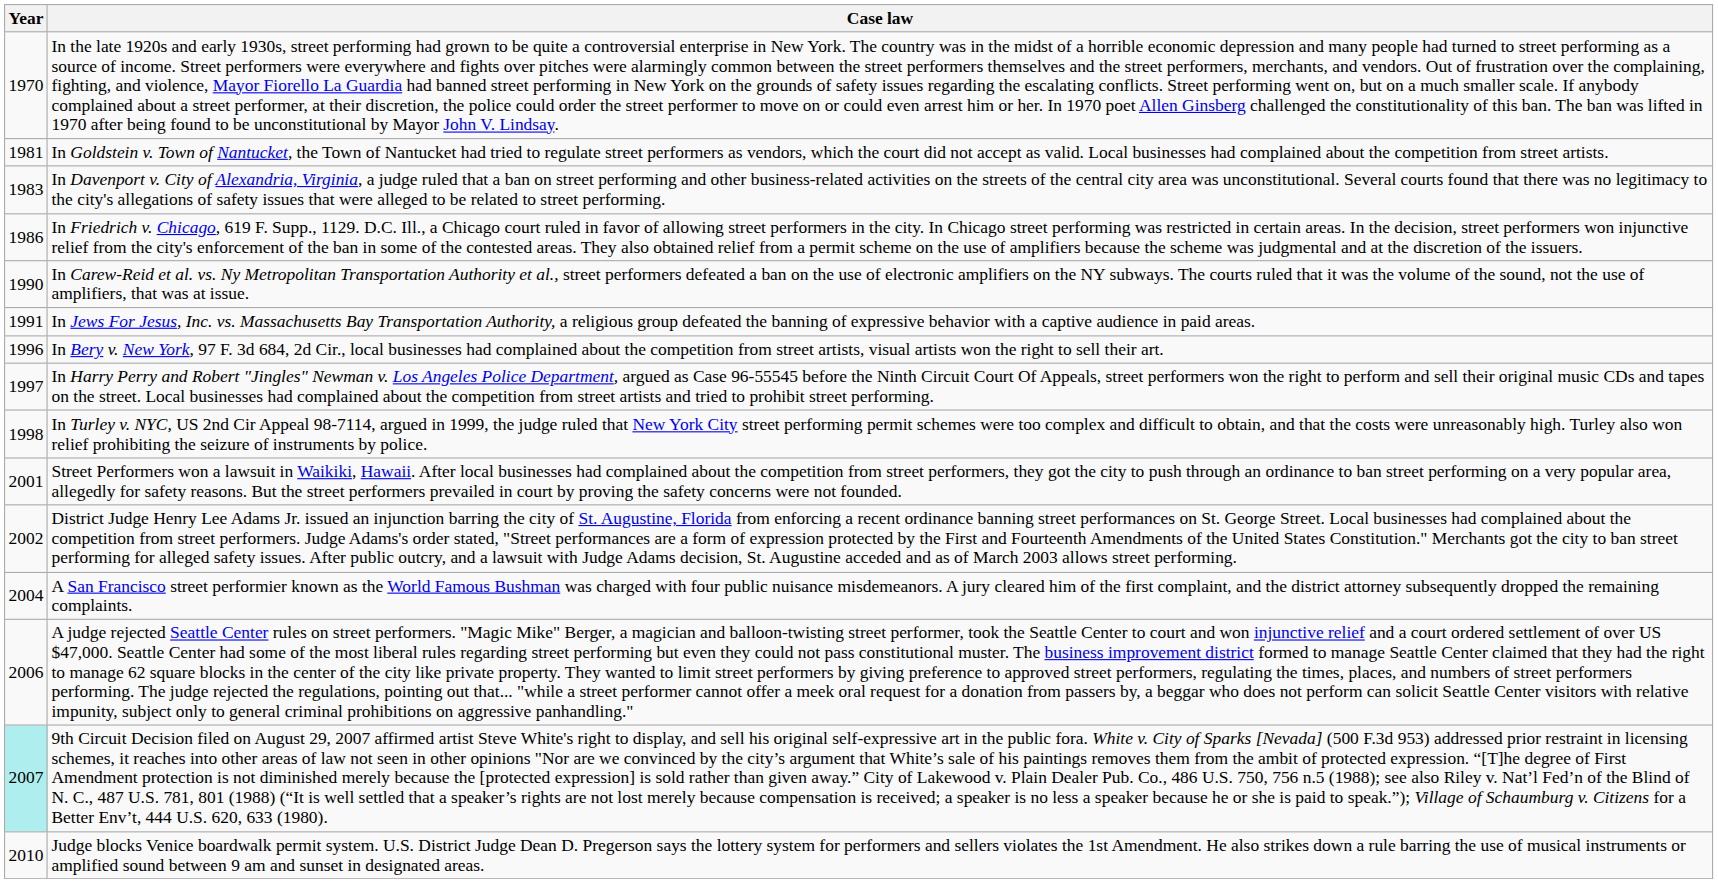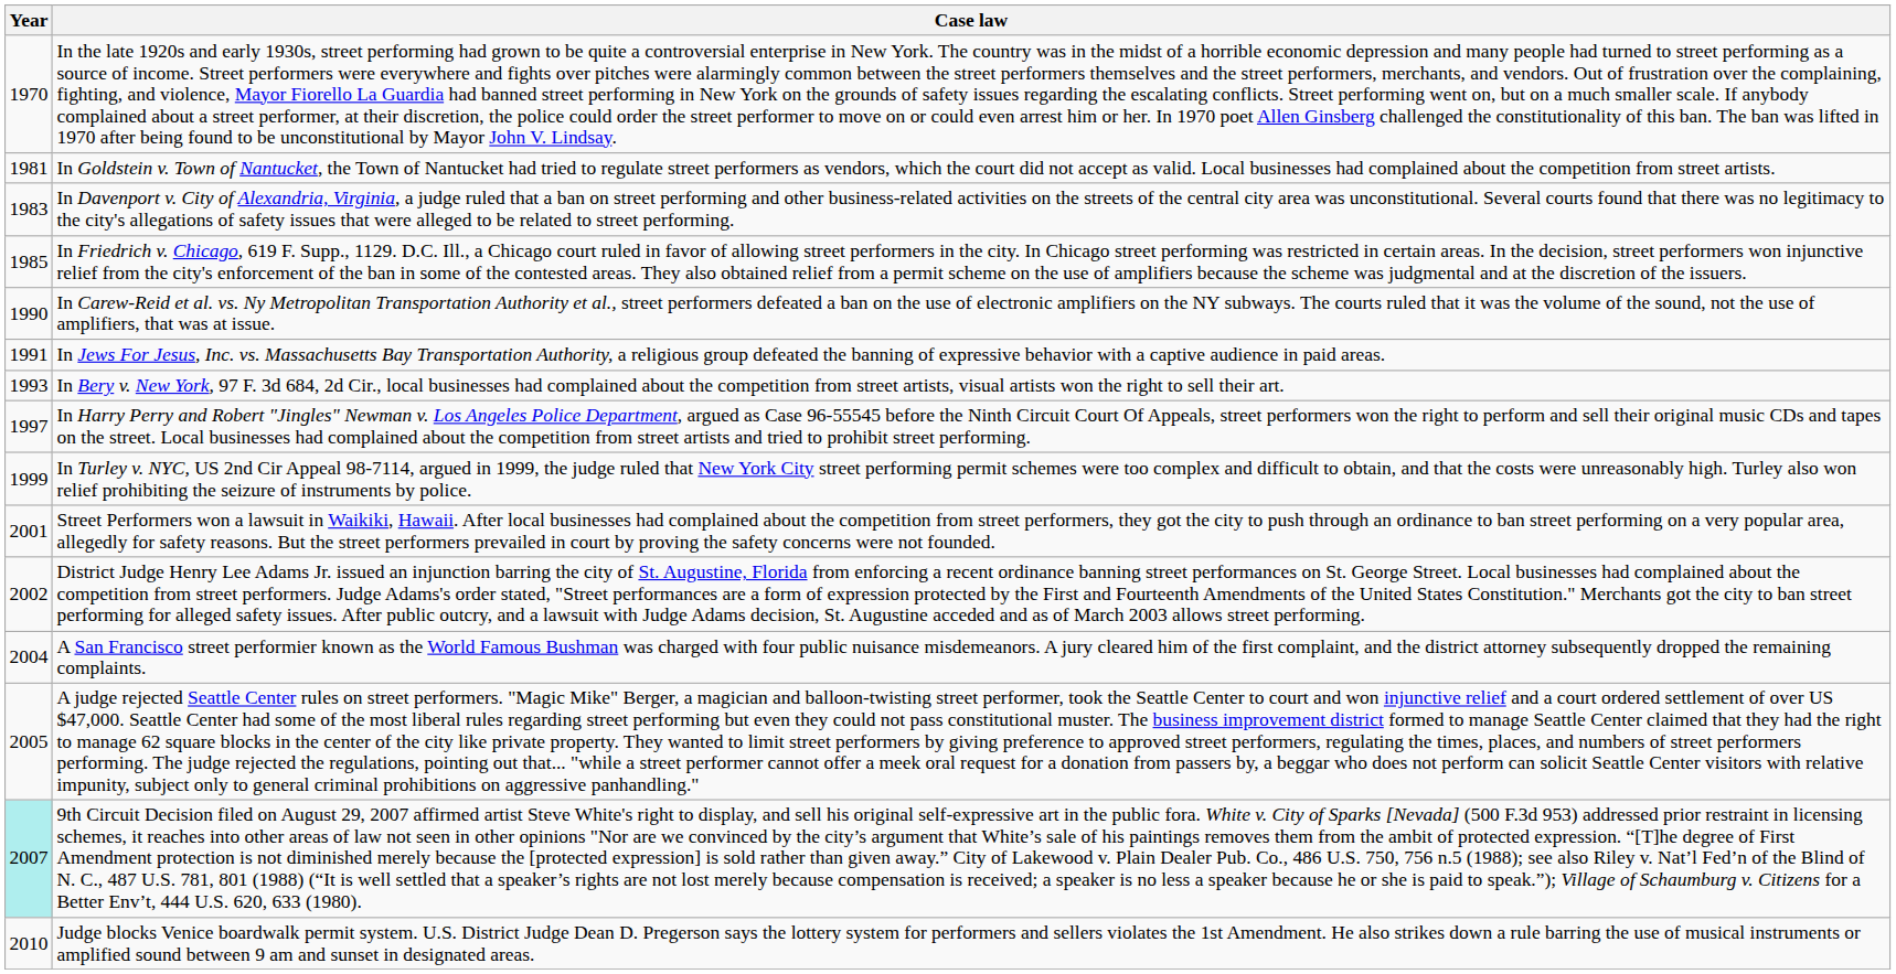row 5 | Year: 1986 -> 1985
row 8 | Year: 1996 -> 1993
row 10 | Year: 1998 -> 1999
row 14 | Year: 2006 -> 2005
